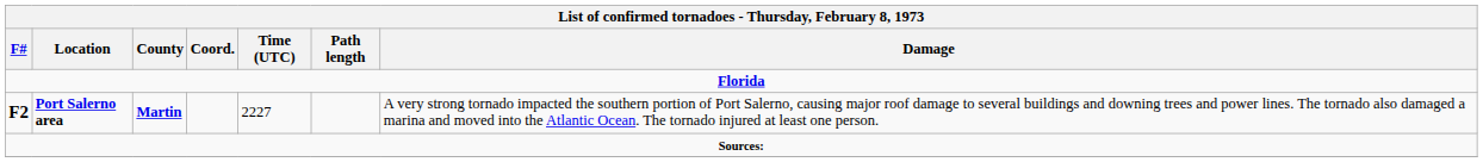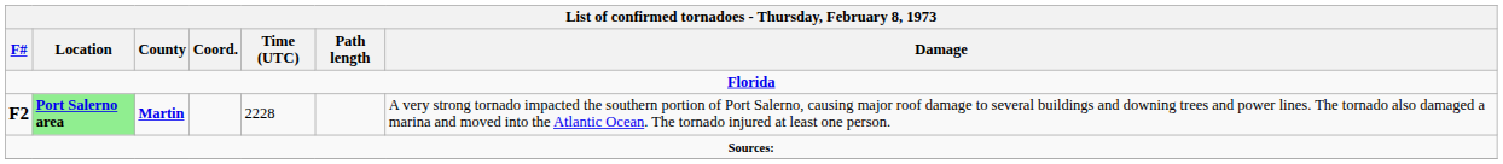F2 | Location: no background -> lightgreen background
F2 | Time (UTC): 2227 -> 2228
